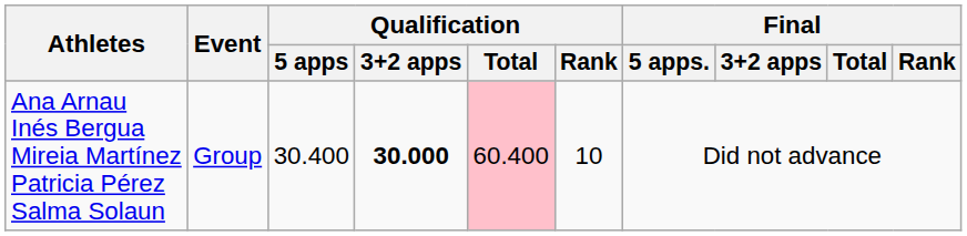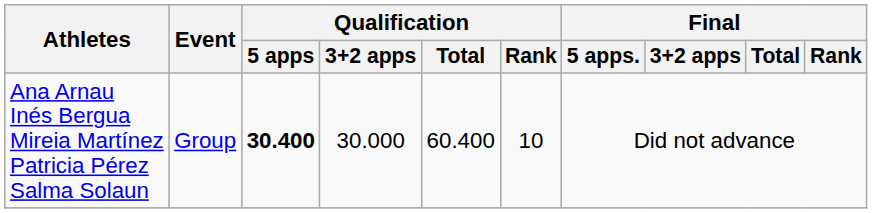row 3 | Qualification / 5 apps: normal -> bold
row 3 | Qualification / 3+2 apps: bold -> normal
row 3 | Qualification / Total: pink background -> no background
